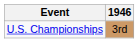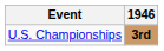U.S. Championships | 1946: normal -> bold
